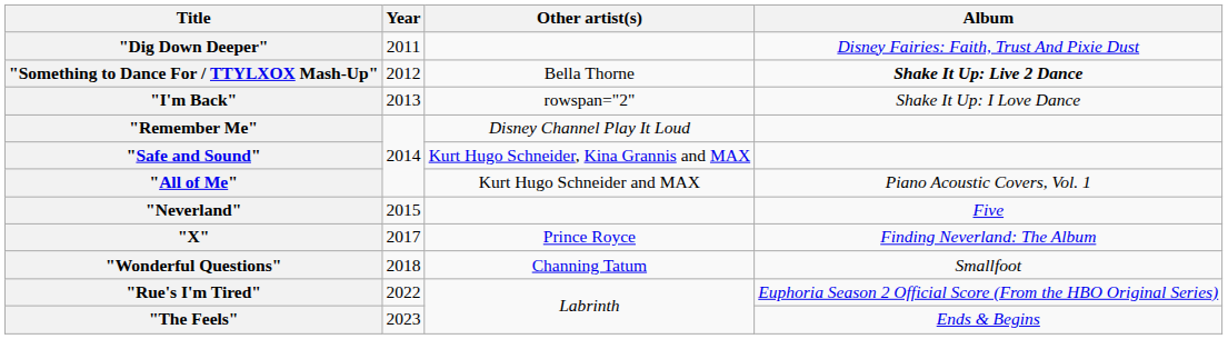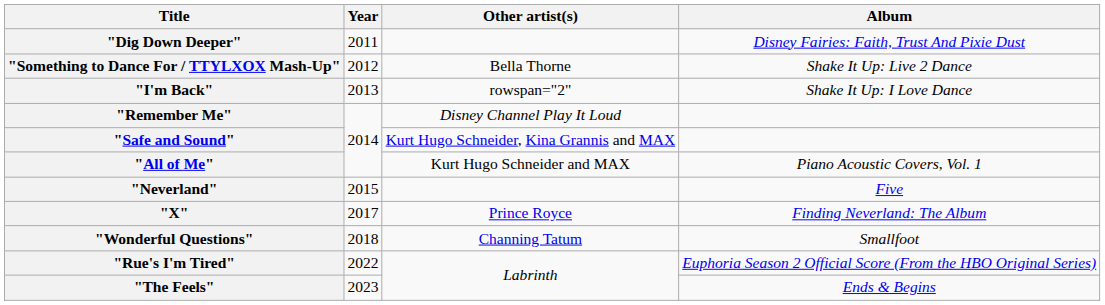"Something to Dance For / TTYLXOX Mash-Up" | Album: bold -> normal
